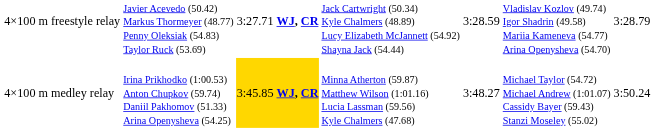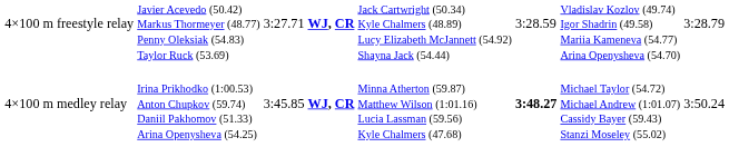4×100 m medley relay | column 3: gold background -> no background
4×100 m medley relay | column 5: normal -> bold
